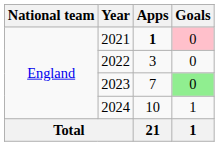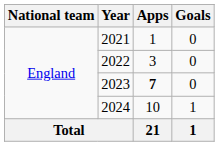2021 | Apps: bold -> normal
2021 | Goals: pink background -> no background
2023 | Apps: normal -> bold
2023 | Goals: lightgreen background -> no background
